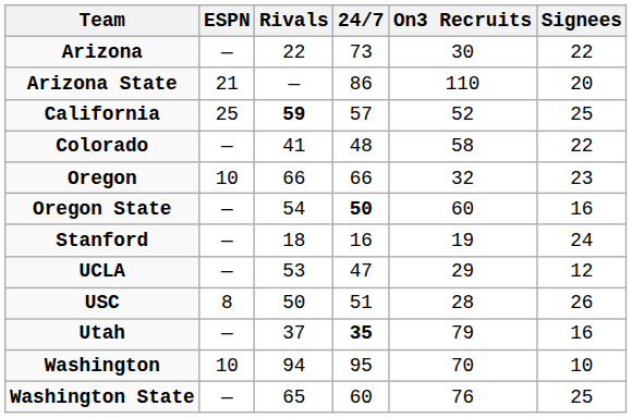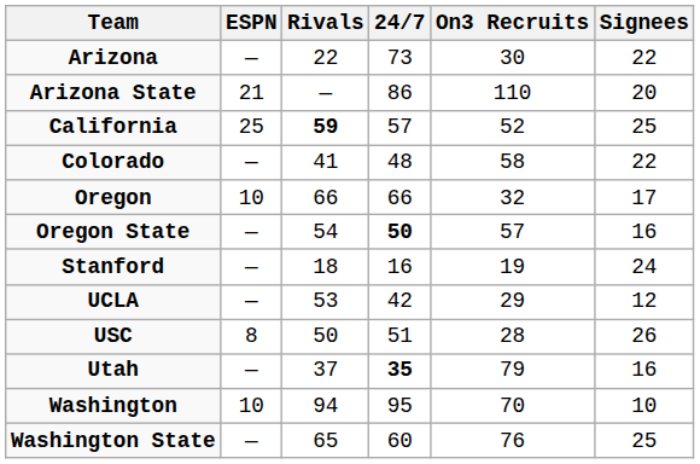Oregon | Signees: 23 -> 17
Oregon State | On3 Recruits: 60 -> 57
UCLA | 24/7: 47 -> 42
